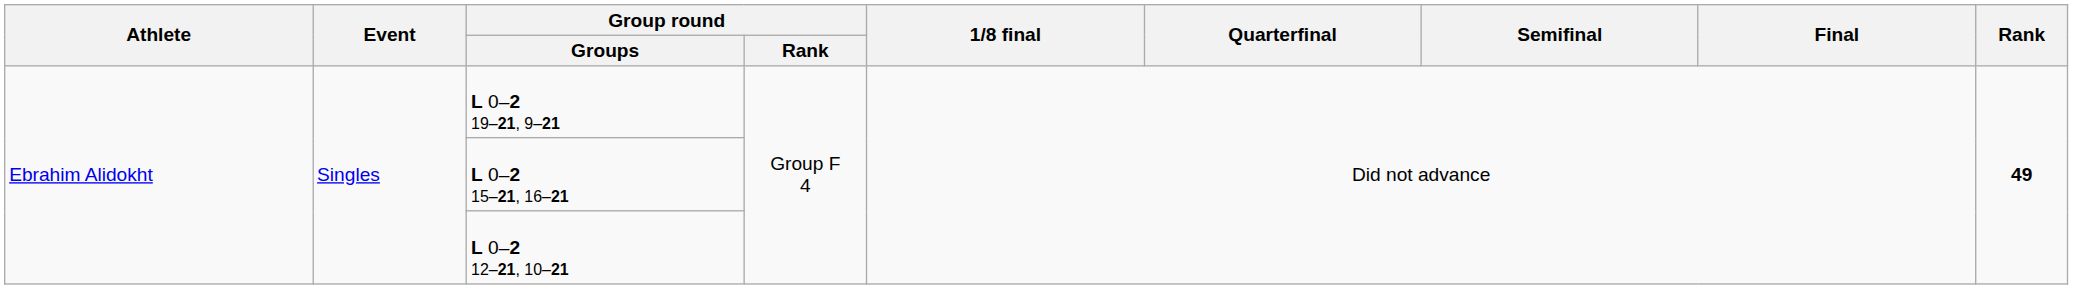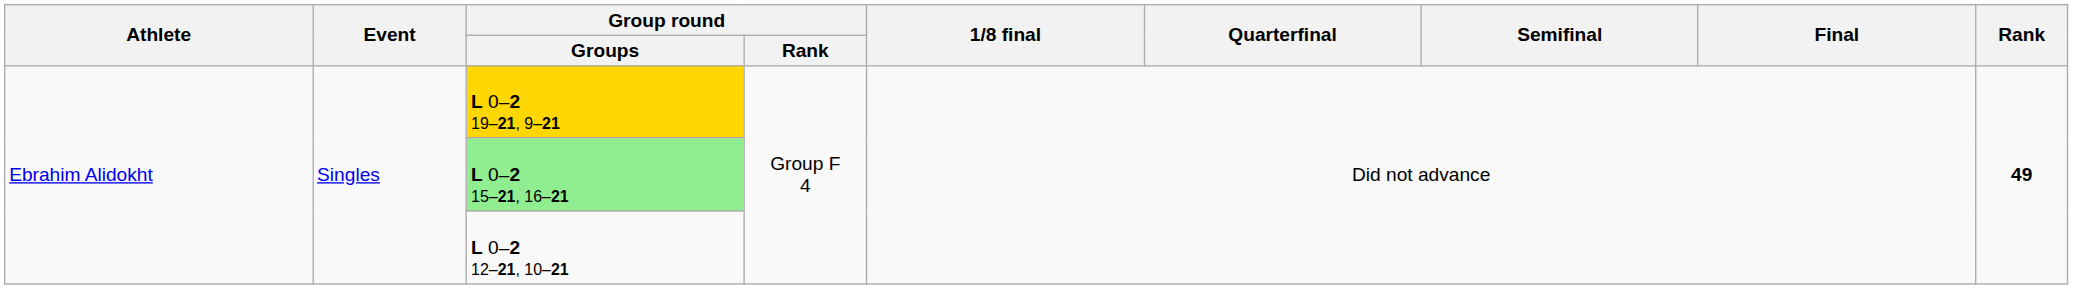L 0–2 19–21, 9–21 | Group round / Groups: no background -> gold background
L 0–2 15–21, 16–21 | Group round / Groups: no background -> lightgreen background
